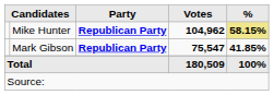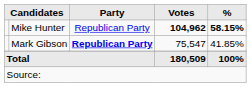Mike Hunter | Party: bold -> normal
Mike Hunter | %: khaki background -> no background
Mark Gibson | Votes: bold -> normal
Mark Gibson | %: bold -> normal
